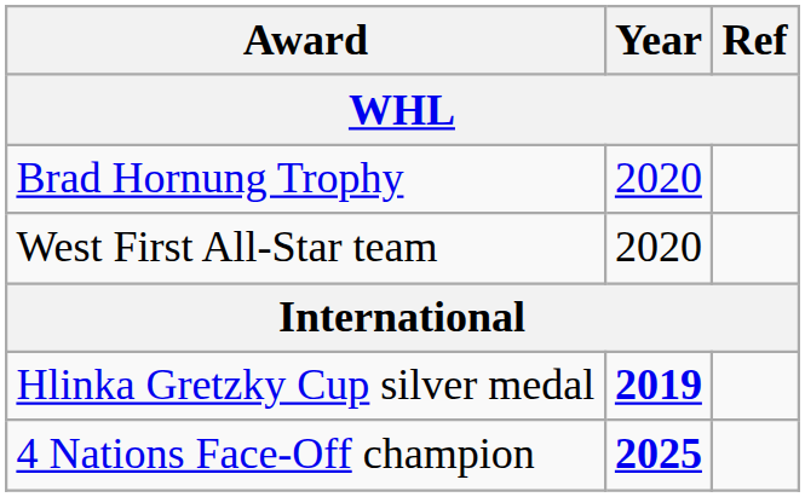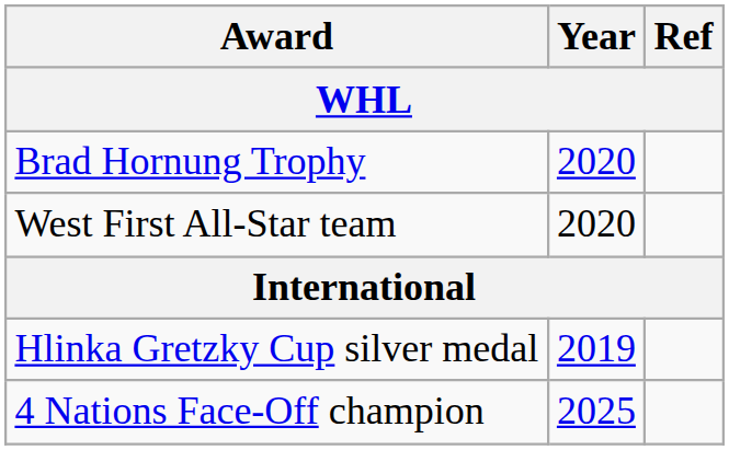Hlinka Gretzky Cup silver medal | Year: bold -> normal
4 Nations Face-Off champion | Year: bold -> normal
